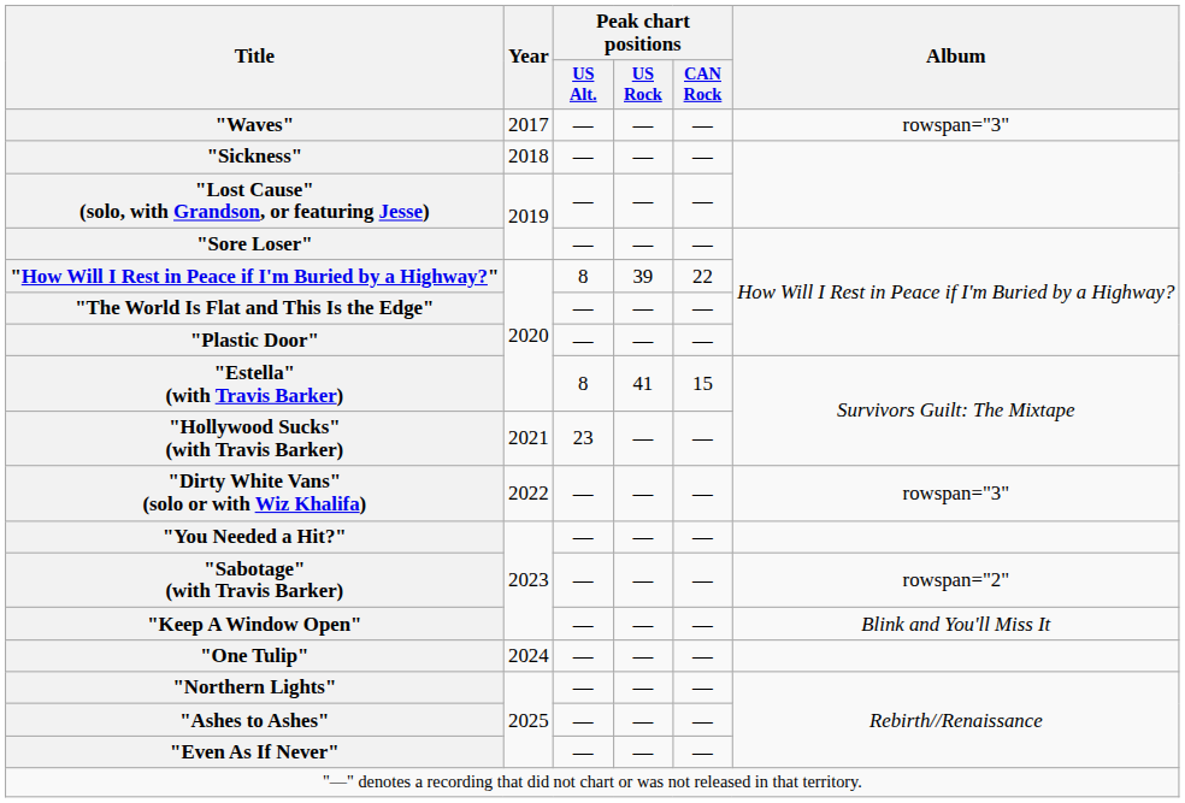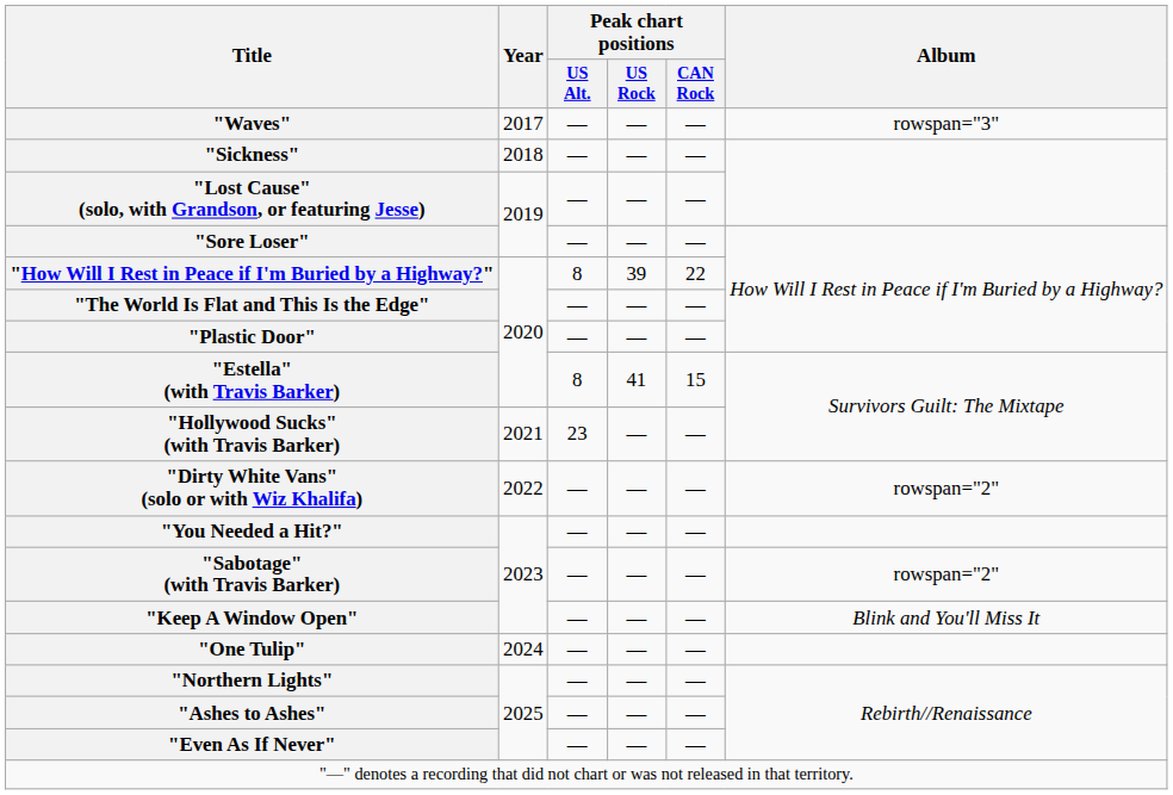"Dirty White Vans" (solo or with Wiz Khalifa) | Album: rowspan="3" -> rowspan="2"
